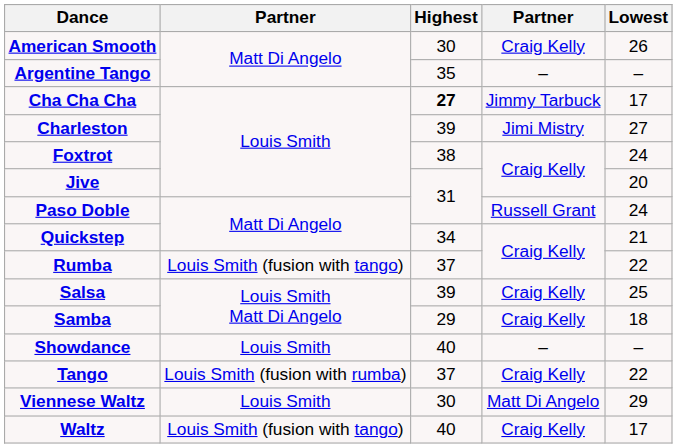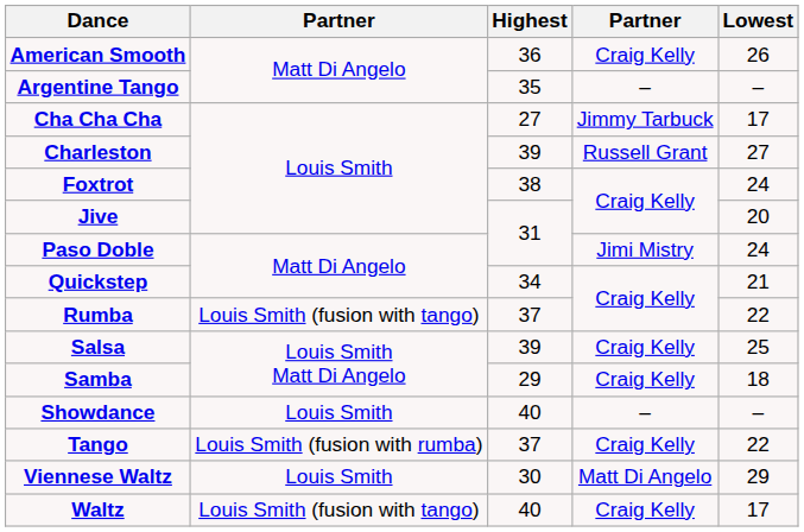American Smooth | Highest: 30 -> 36
Cha Cha Cha | Highest: bold -> normal
Charleston | column 4: Jimi Mistry -> Russell Grant
Paso Doble | column 4: Russell Grant -> Jimi Mistry
